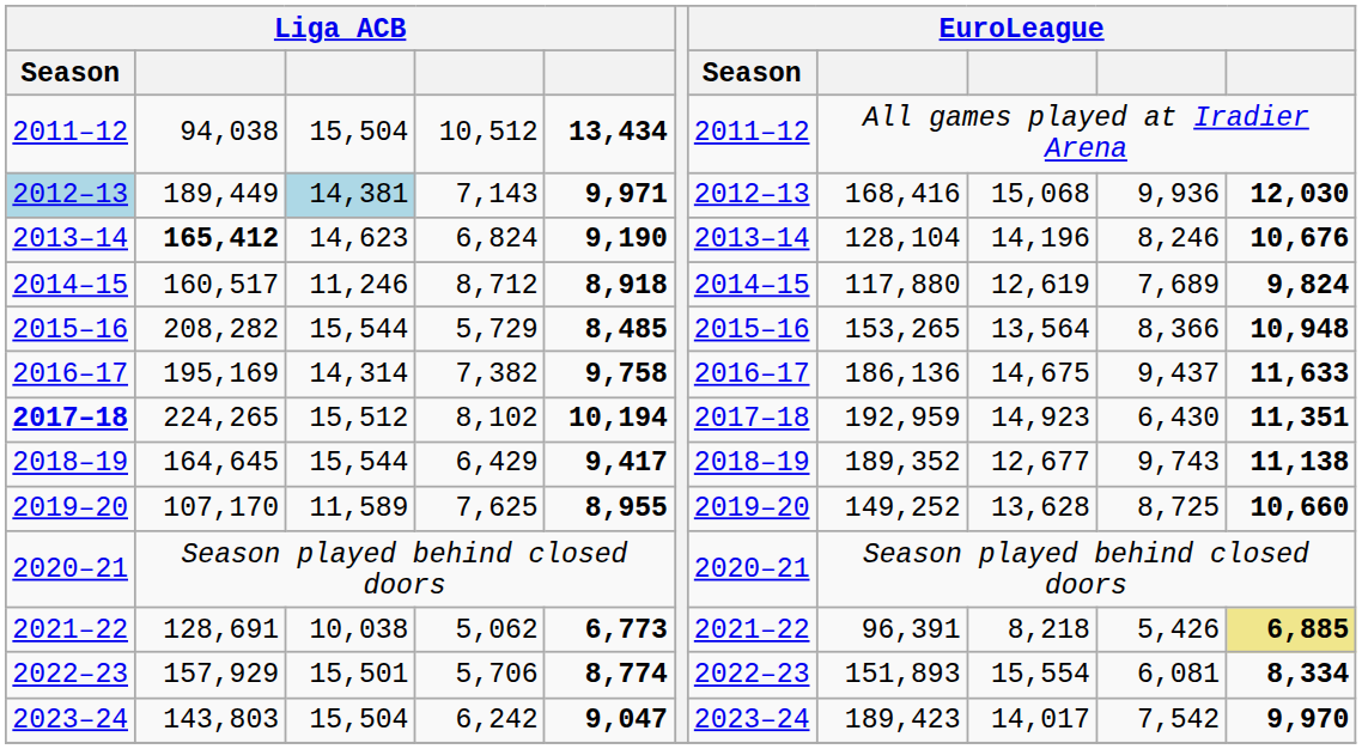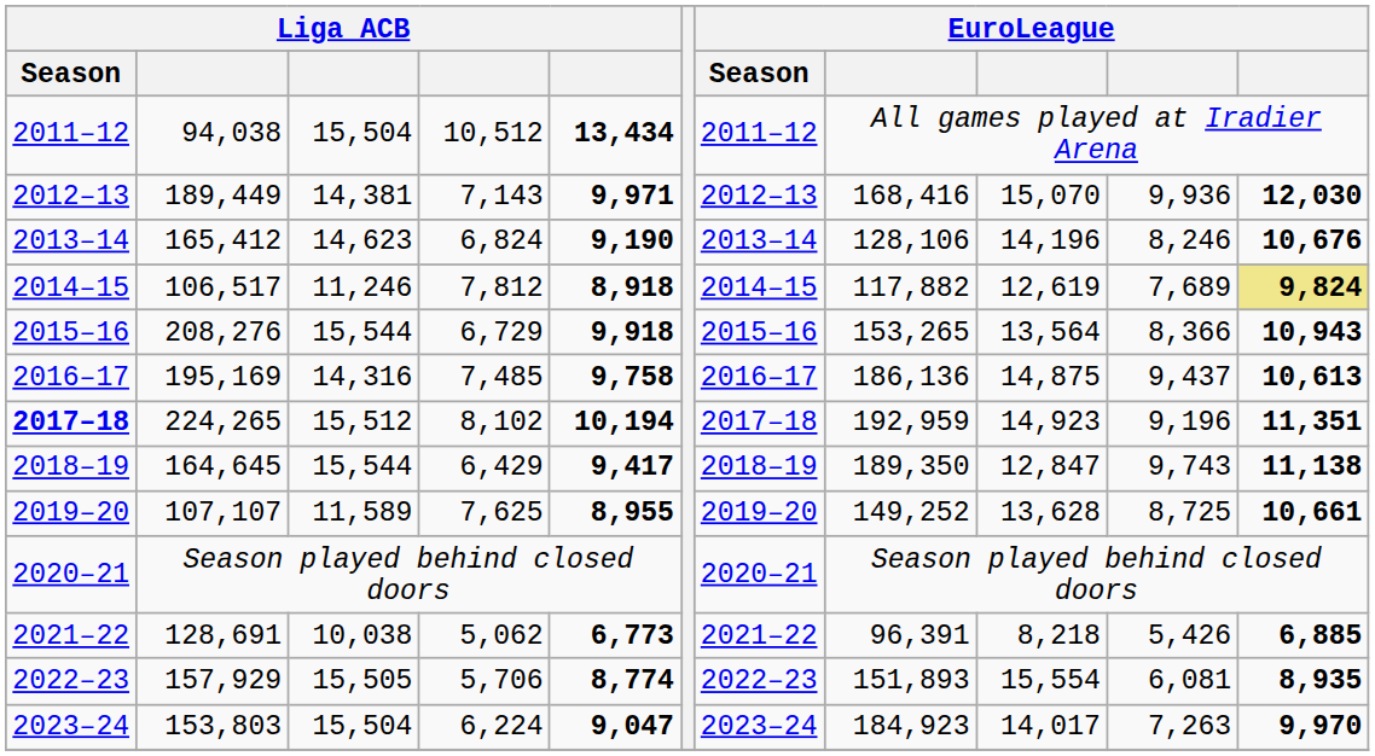row 4 | Liga ACB / Season: lightblue background -> no background
row 4 | column 3: lightblue background -> no background
row 4 | column 9: 15,068 -> 15,070
row 5 | column 2: bold -> normal
row 5 | column 8: 128,104 -> 128,106
row 6 | column 2: 160,517 -> 106,517
row 6 | column 4: 8,712 -> 7,812
row 6 | column 8: 117,880 -> 117,882
row 6 | column 11: no background -> khaki background
row 7 | column 2: 208,282 -> 208,276
row 7 | column 4: 5,729 -> 6,729
row 7 | column 5: 8,485 -> 9,918
row 7 | column 11: 10,948 -> 10,943
row 8 | column 3: 14,314 -> 14,316
row 8 | column 4: 7,382 -> 7,485
row 8 | column 9: 14,675 -> 14,875
row 8 | column 11: 11,633 -> 10,613
row 9 | column 10: 6,430 -> 9,196
row 10 | column 8: 189,352 -> 189,350
row 10 | column 9: 12,677 -> 12,847
row 11 | column 2: 107,170 -> 107,107
row 11 | column 11: 10,660 -> 10,661
row 13 | column 11: khaki background -> no background
row 14 | column 3: 15,501 -> 15,505
row 14 | column 11: 8,334 -> 8,935
row 15 | column 2: 143,803 -> 153,803
row 15 | column 4: 6,242 -> 6,224
row 15 | column 8: 189,423 -> 184,923
row 15 | column 10: 7,542 -> 7,263
